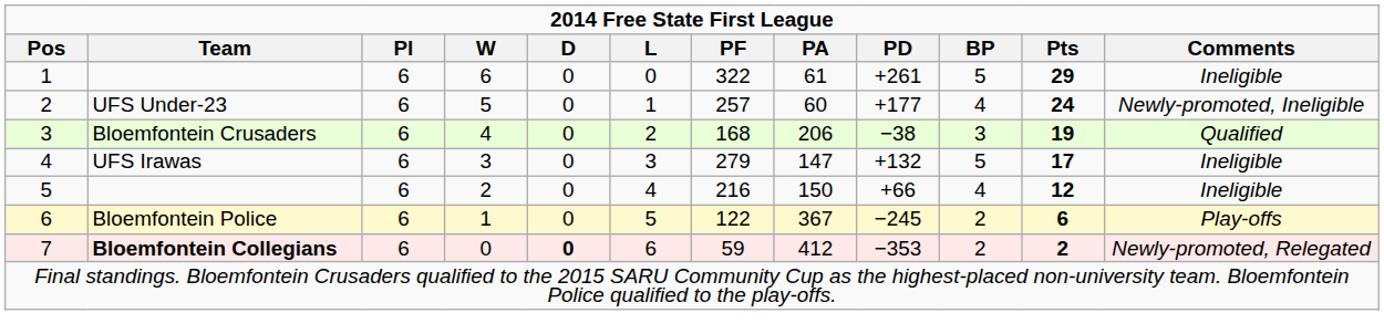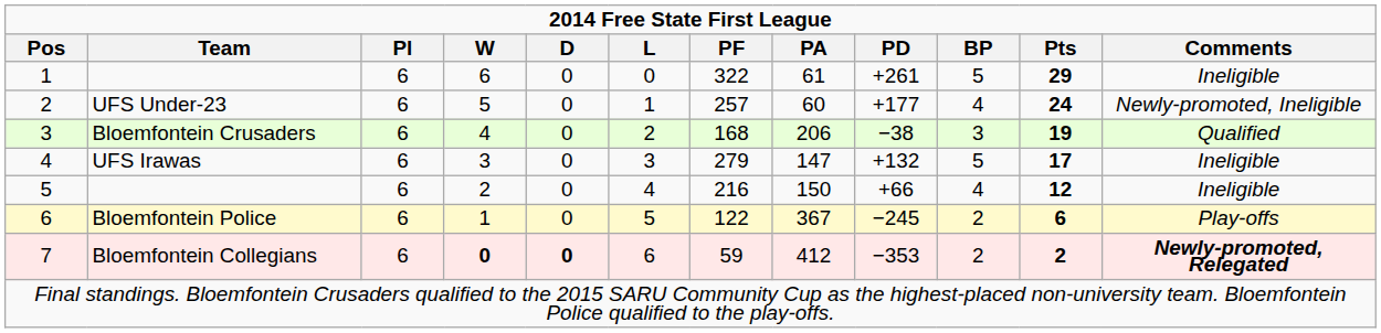7 | Team: bold -> normal
7 | W: normal -> bold
7 | Comments: normal -> bold
